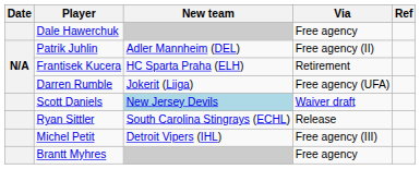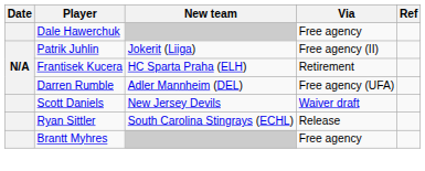Patrik Juhlin | New team: Adler Mannheim (DEL) -> Jokerit (Liiga)
Darren Rumble | New team: Jokerit (Liiga) -> Adler Mannheim (DEL)
Scott Daniels | New team: lightblue background -> no background
- row: Michel Petit | Detroit Vipers (IHL) | Free agency (III)
